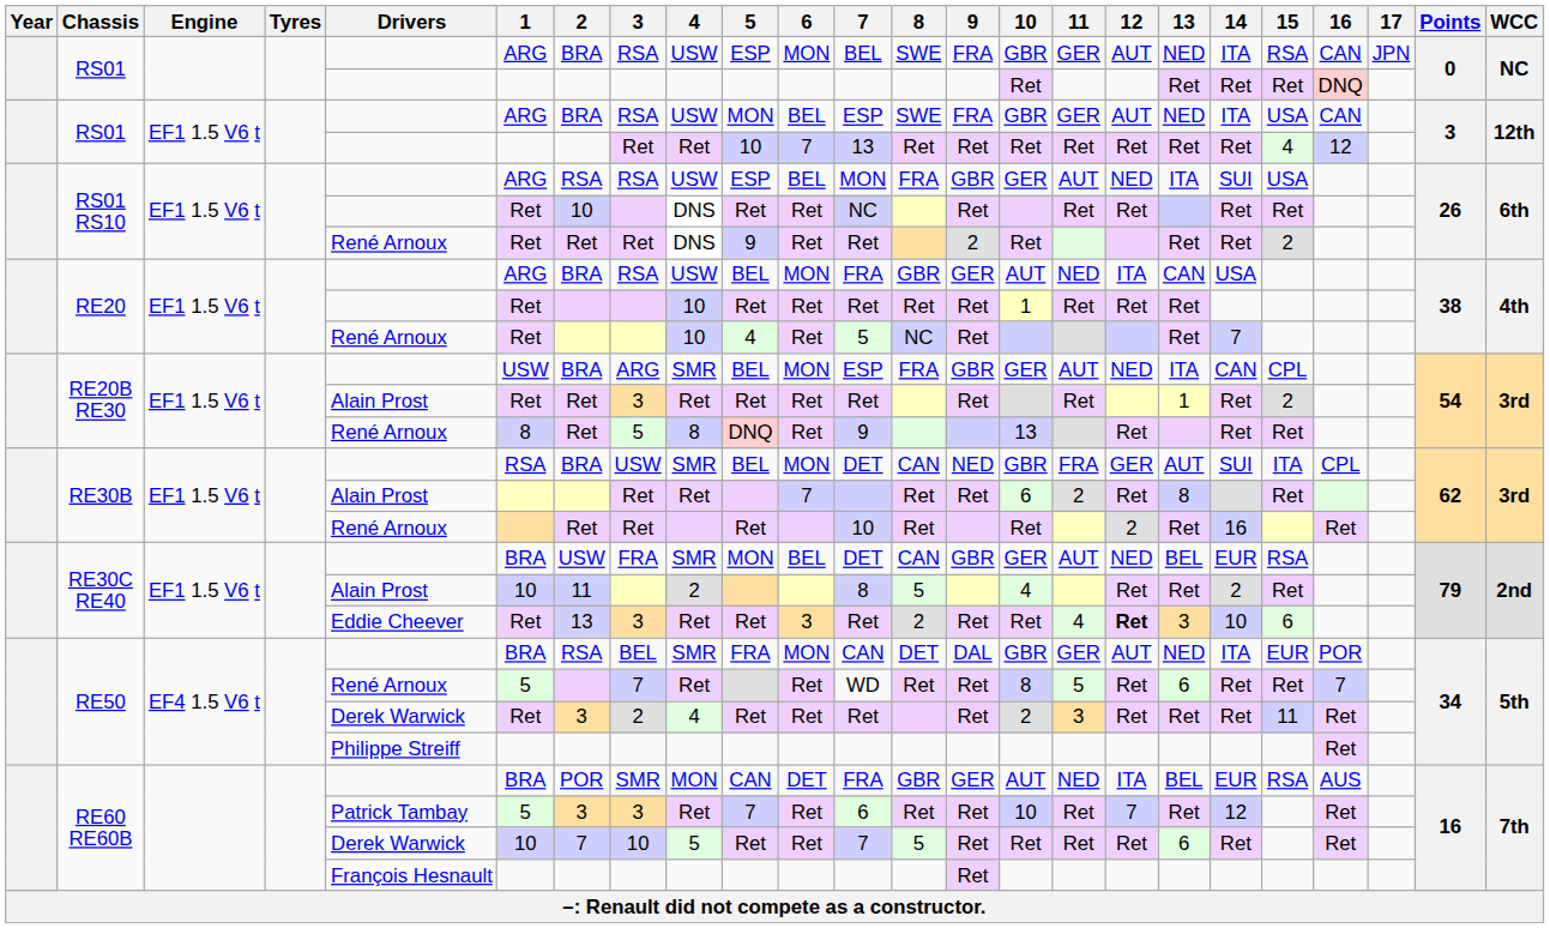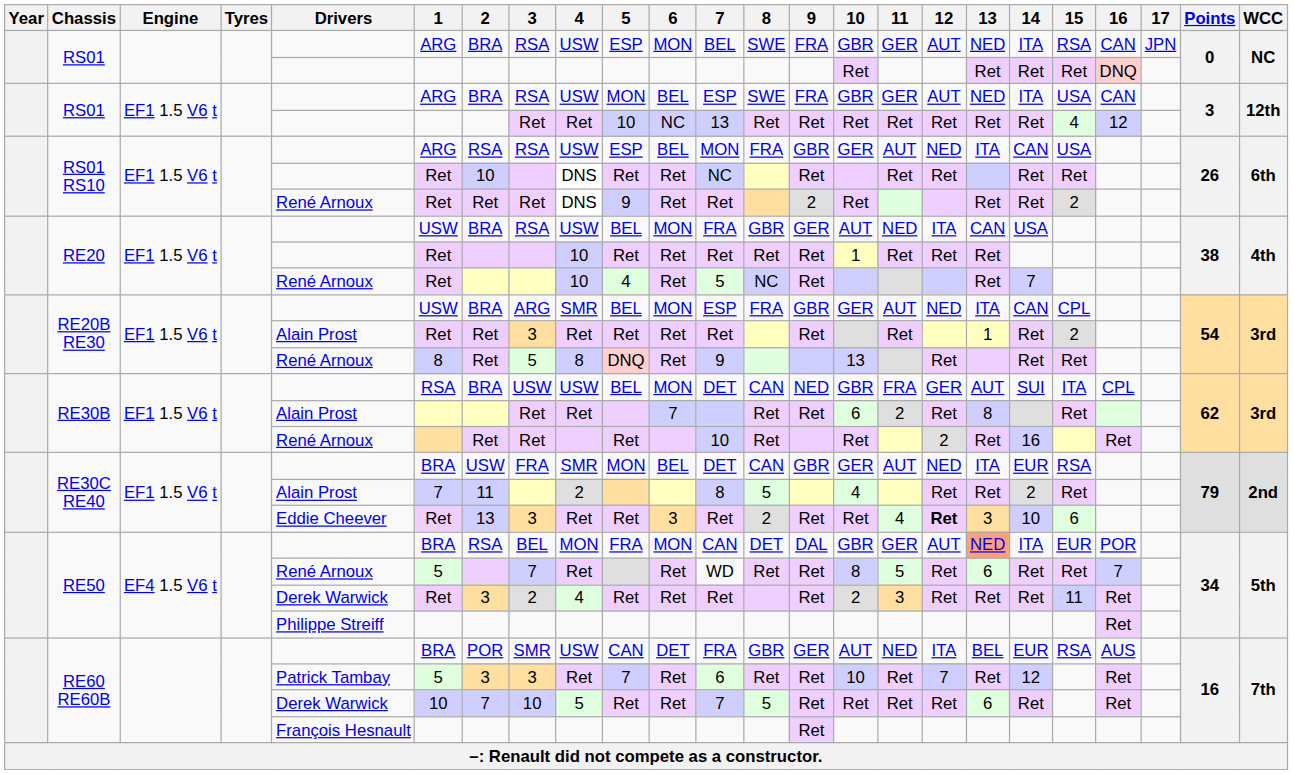row 5 | 6: 7 -> NC
row 6 | 14: SUI -> CAN
row 9 | 1: ARG -> USW
row 15 | 4: SMR -> USW
row 18 | 13: BEL -> ITA
row 19 | 1: 10 -> 7
row 21 | 4: SMR -> MON
row 21 | 13: no background -> lightsalmon background
row 25 | 4: MON -> USW
